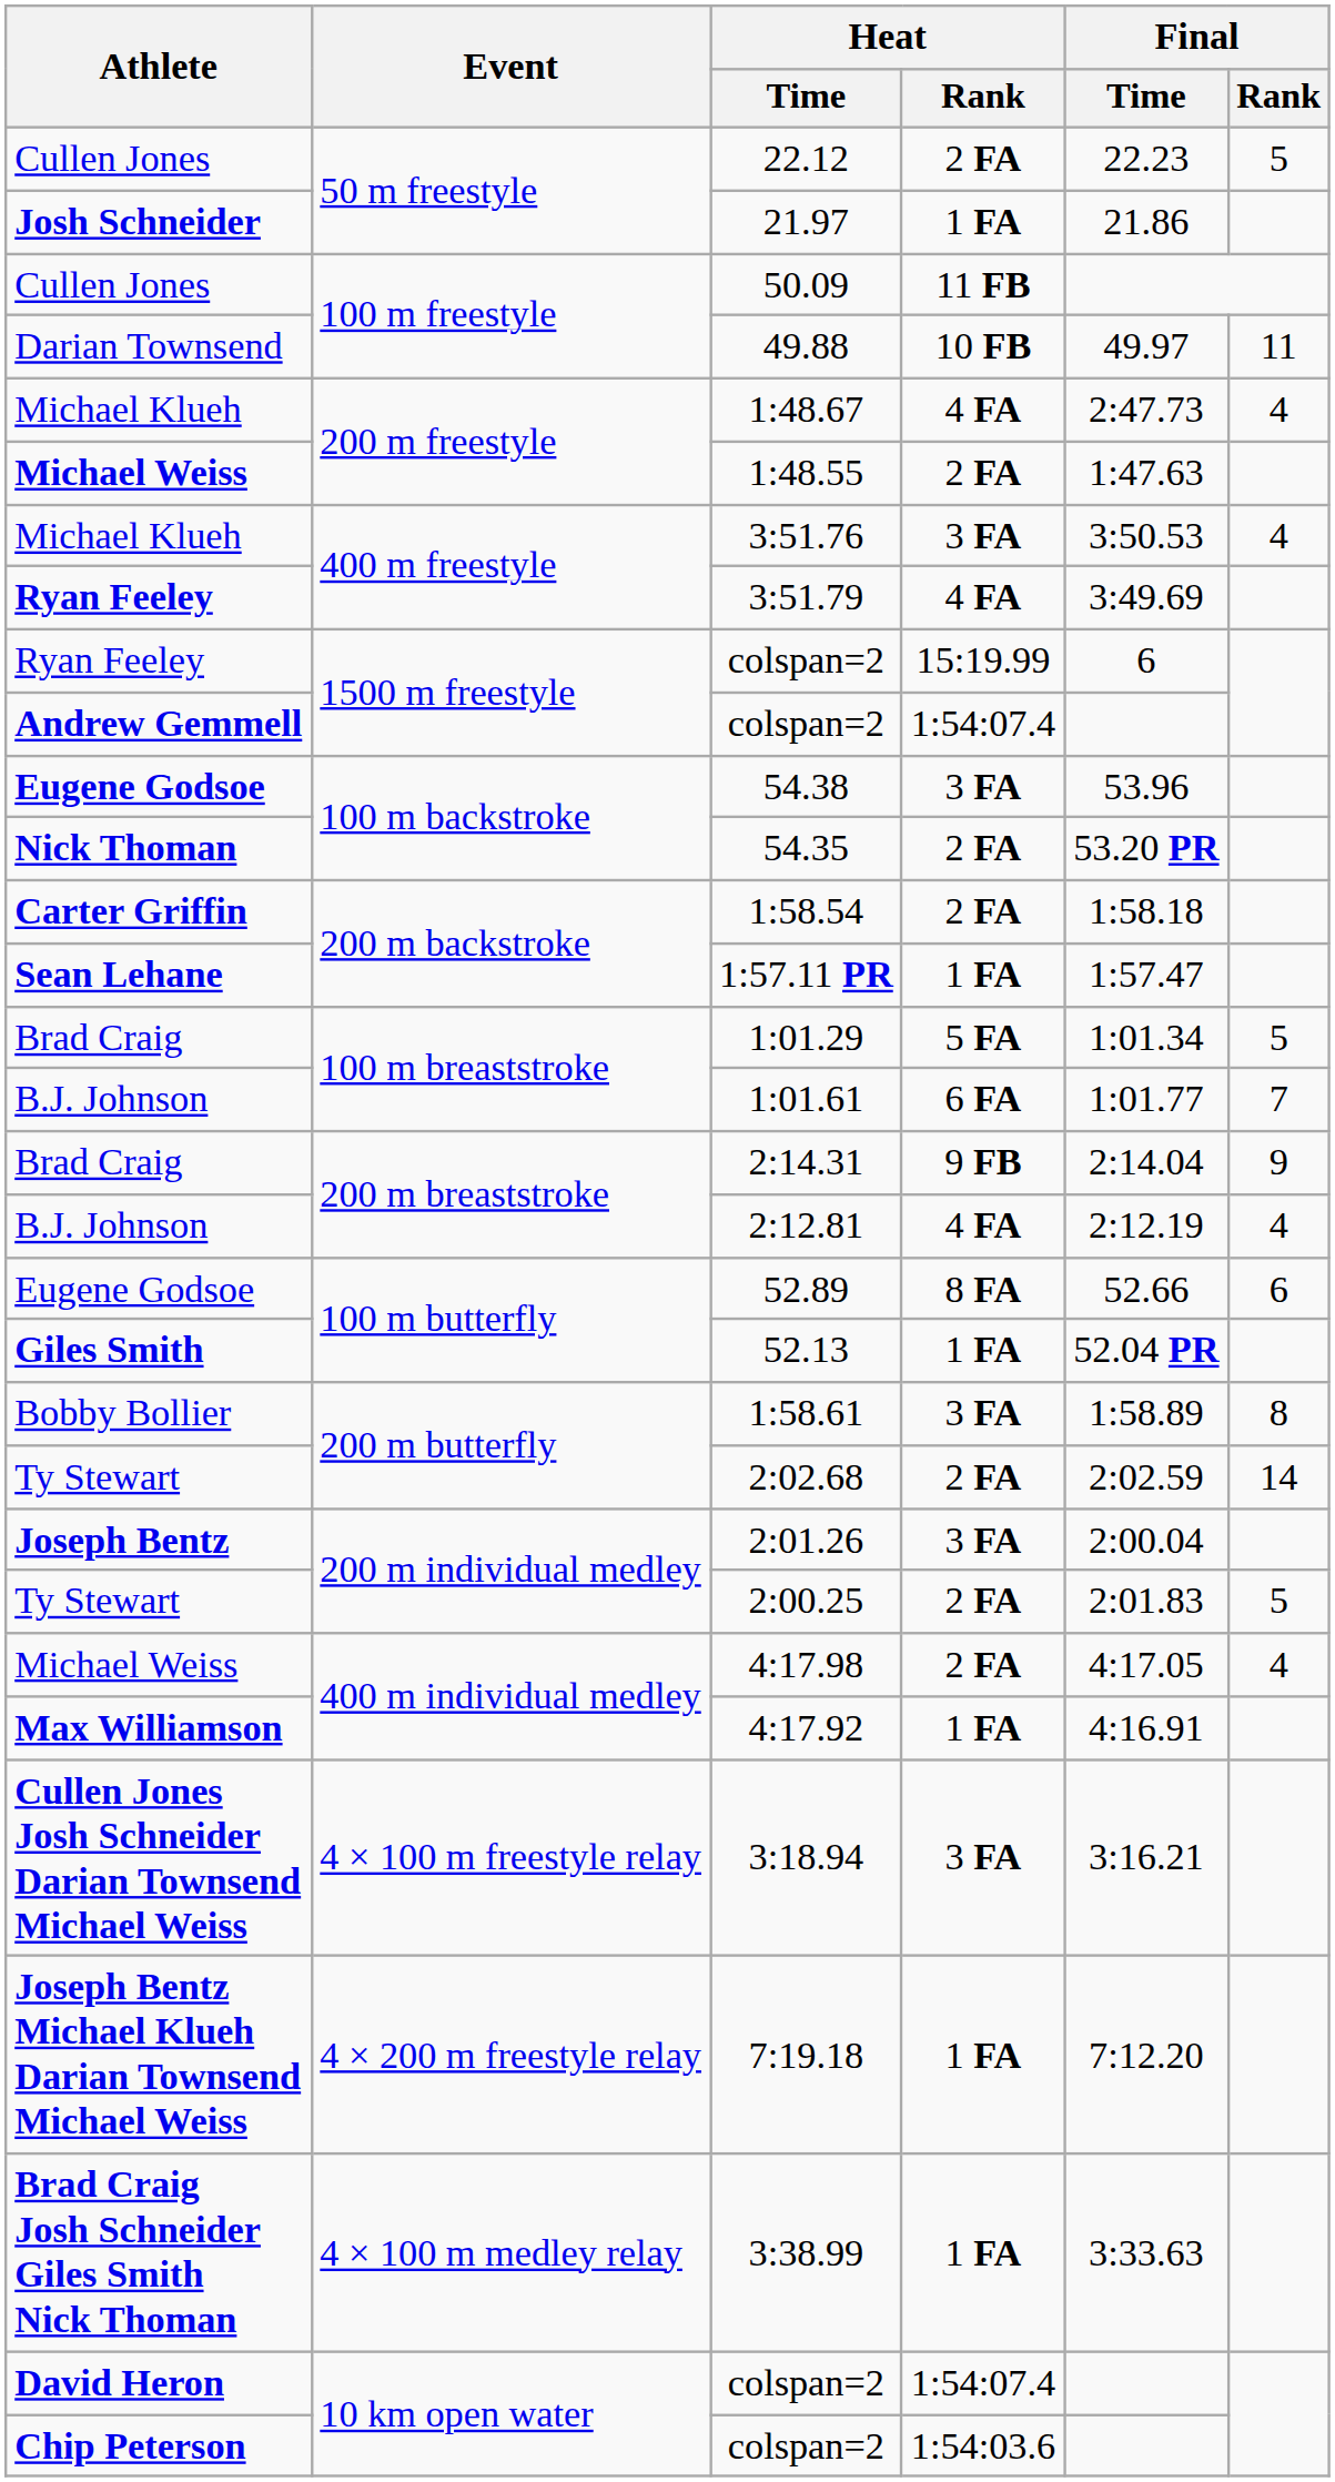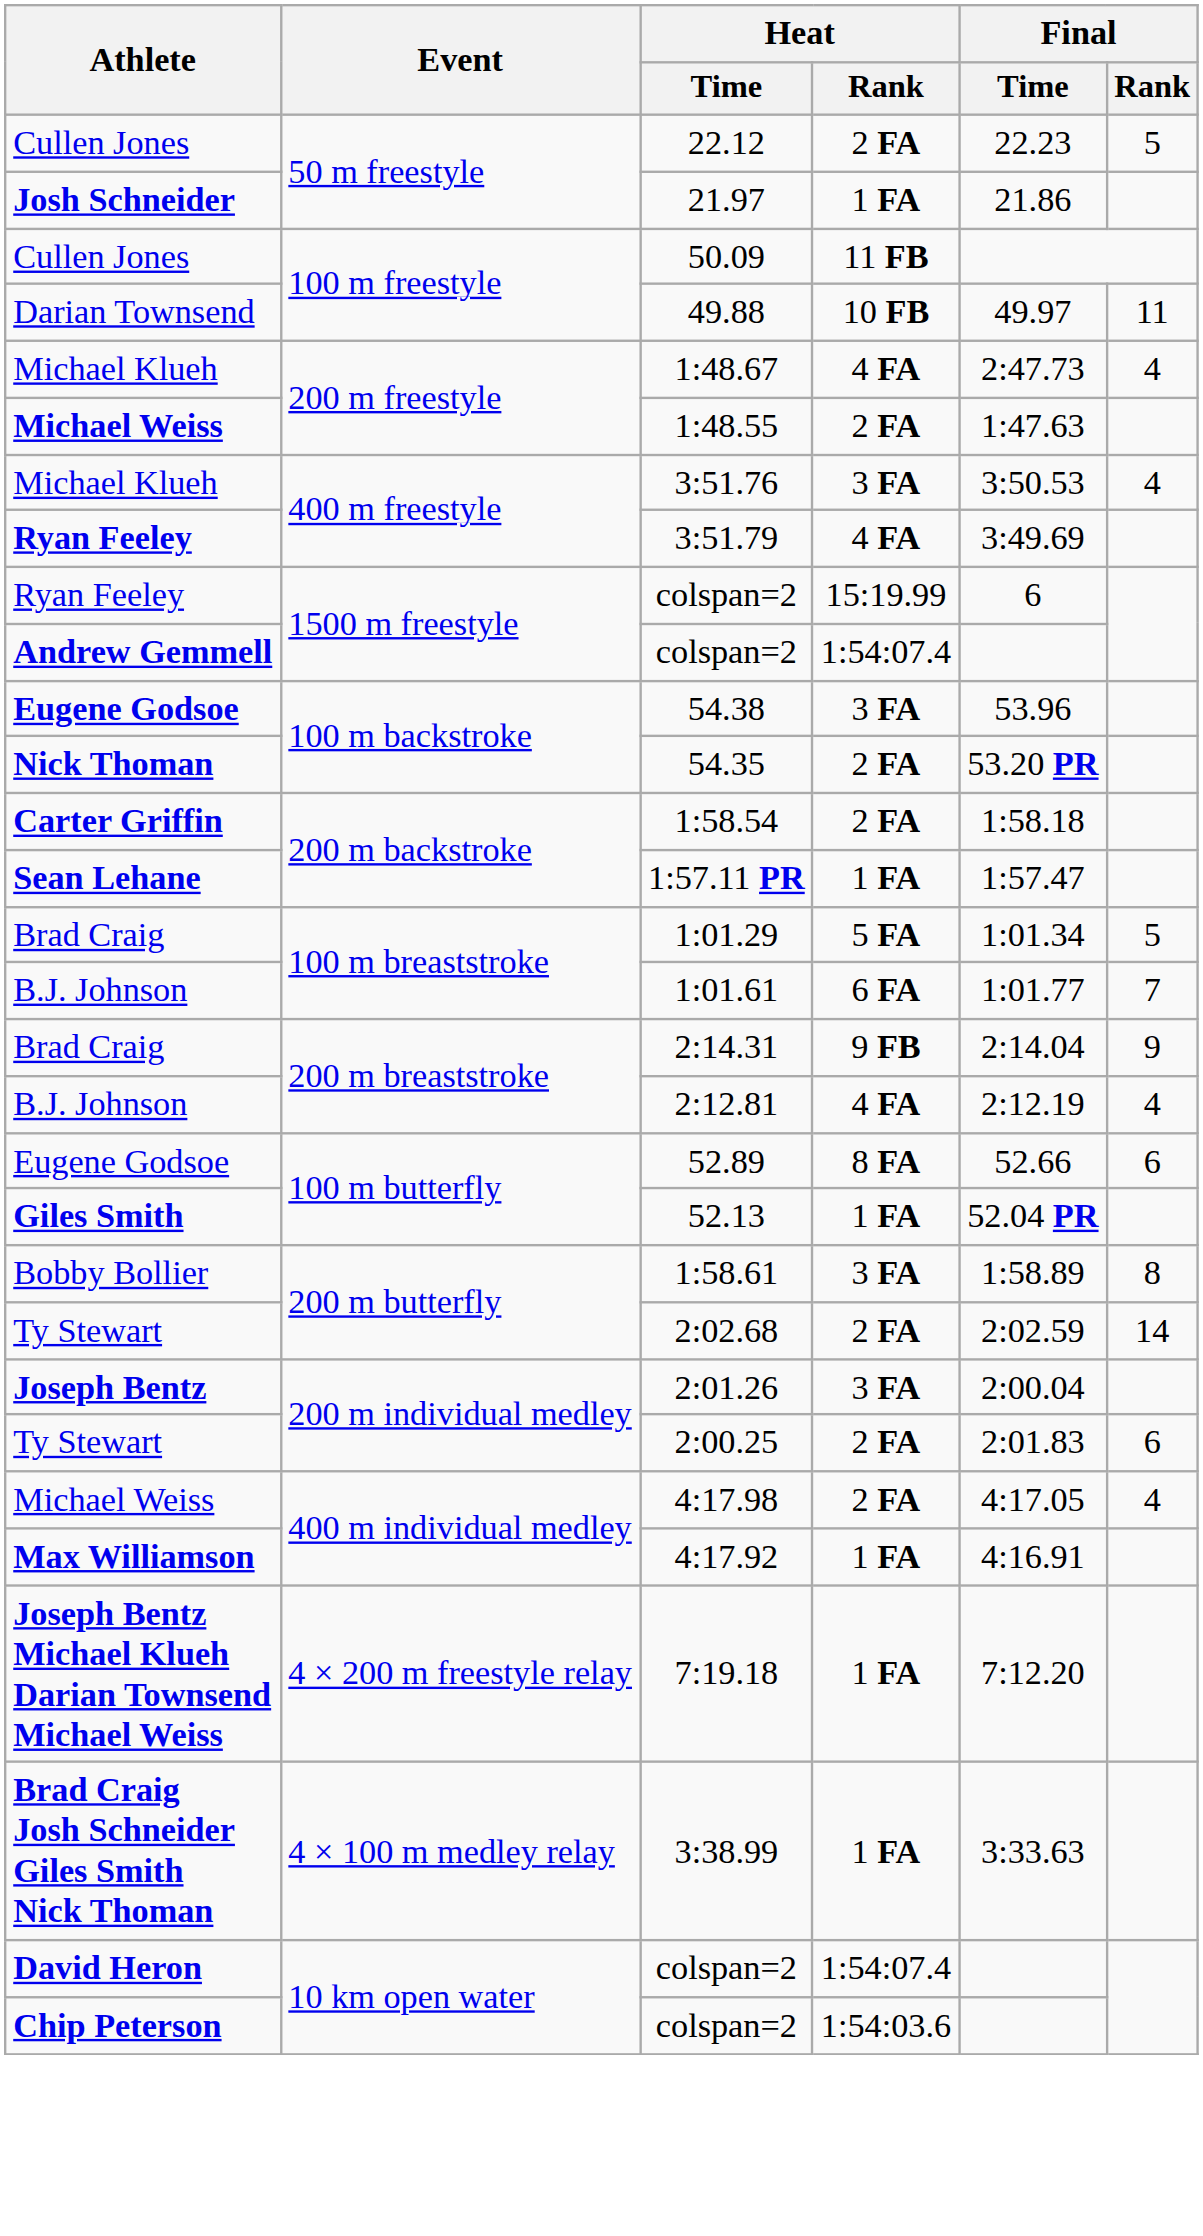2:00.25 | Final / Rank: 5 -> 6
- row: Cullen Jones Josh Schneider Darian Townsend Michael Weiss | 4 × 100 m freestyle relay | 3:18.94 | 3 FA | 3:16.21
